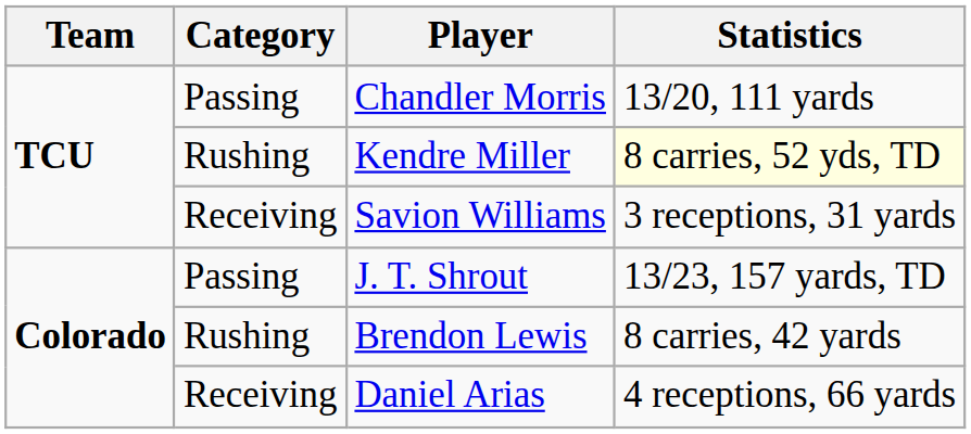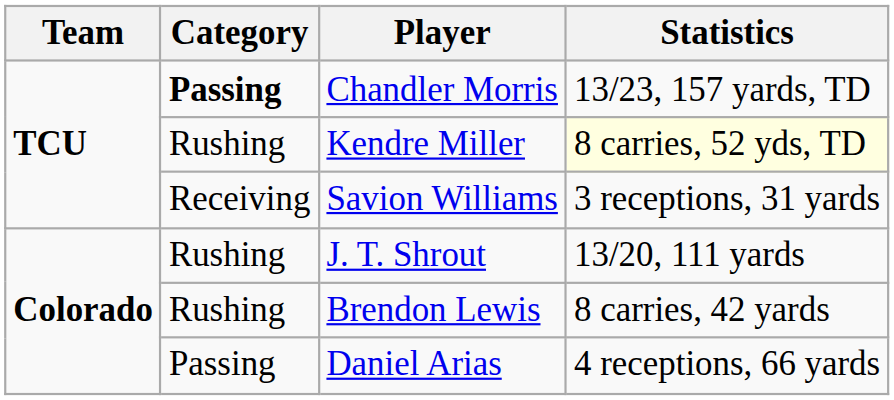Chandler Morris | Category: normal -> bold
Chandler Morris | Statistics: 13/20, 111 yards -> 13/23, 157 yards, TD
J. T. Shrout | Category: Passing -> Rushing
J. T. Shrout | Statistics: 13/23, 157 yards, TD -> 13/20, 111 yards
Daniel Arias | Category: Receiving -> Passing
